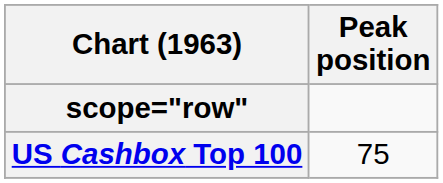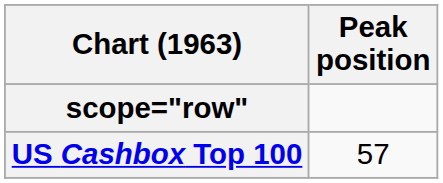US Cashbox Top 100 | Peak position: 75 -> 57
